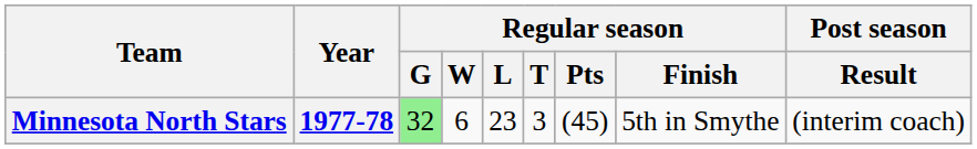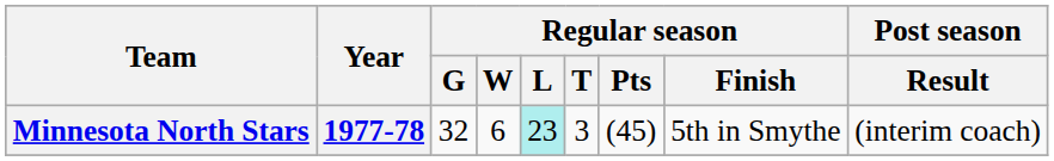Minnesota North Stars | Regular season / G: lightgreen background -> no background
Minnesota North Stars | Regular season / L: no background -> paleturquoise background
